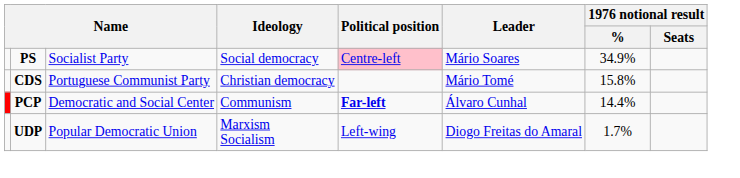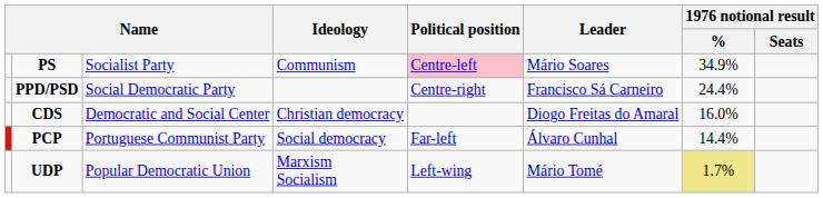PS | Ideology: Social democracy -> Communism
+ row: PPD/PSD | Social Democratic Party | Centre-right | Francisco Sá Carneiro | 24.4%
CDS | column 3: Portuguese Communist Party -> Democratic and Social Center
CDS | Leader: Mário Tomé -> Diogo Freitas do Amaral
CDS | 1976 notional result / %: 15.8% -> 16.0%
PCP | column 3: Democratic and Social Center -> Portuguese Communist Party
PCP | Ideology: Communism -> Social democracy
PCP | Political position: bold -> normal
UDP | Leader: Diogo Freitas do Amaral -> Mário Tomé
UDP | 1976 notional result / %: no background -> khaki background
